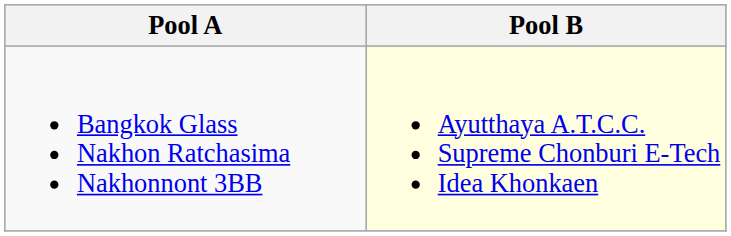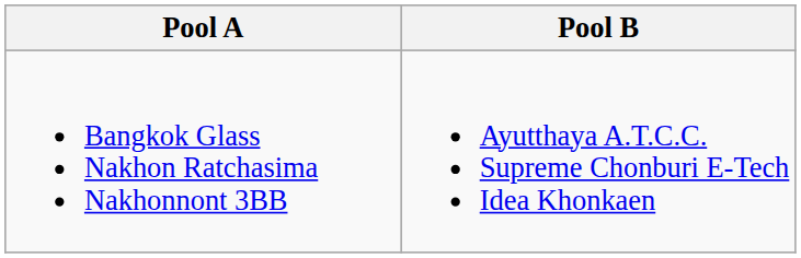Bangkok Glass Nakhon Ratchasima Nakhonnont 3BB | Pool B: lightyellow background -> no background
